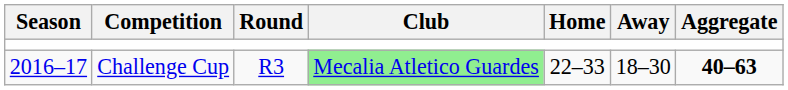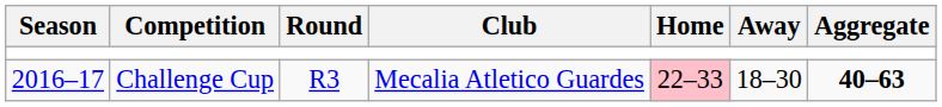Challenge Cup | Club: lightgreen background -> no background
Challenge Cup | Home: no background -> pink background
